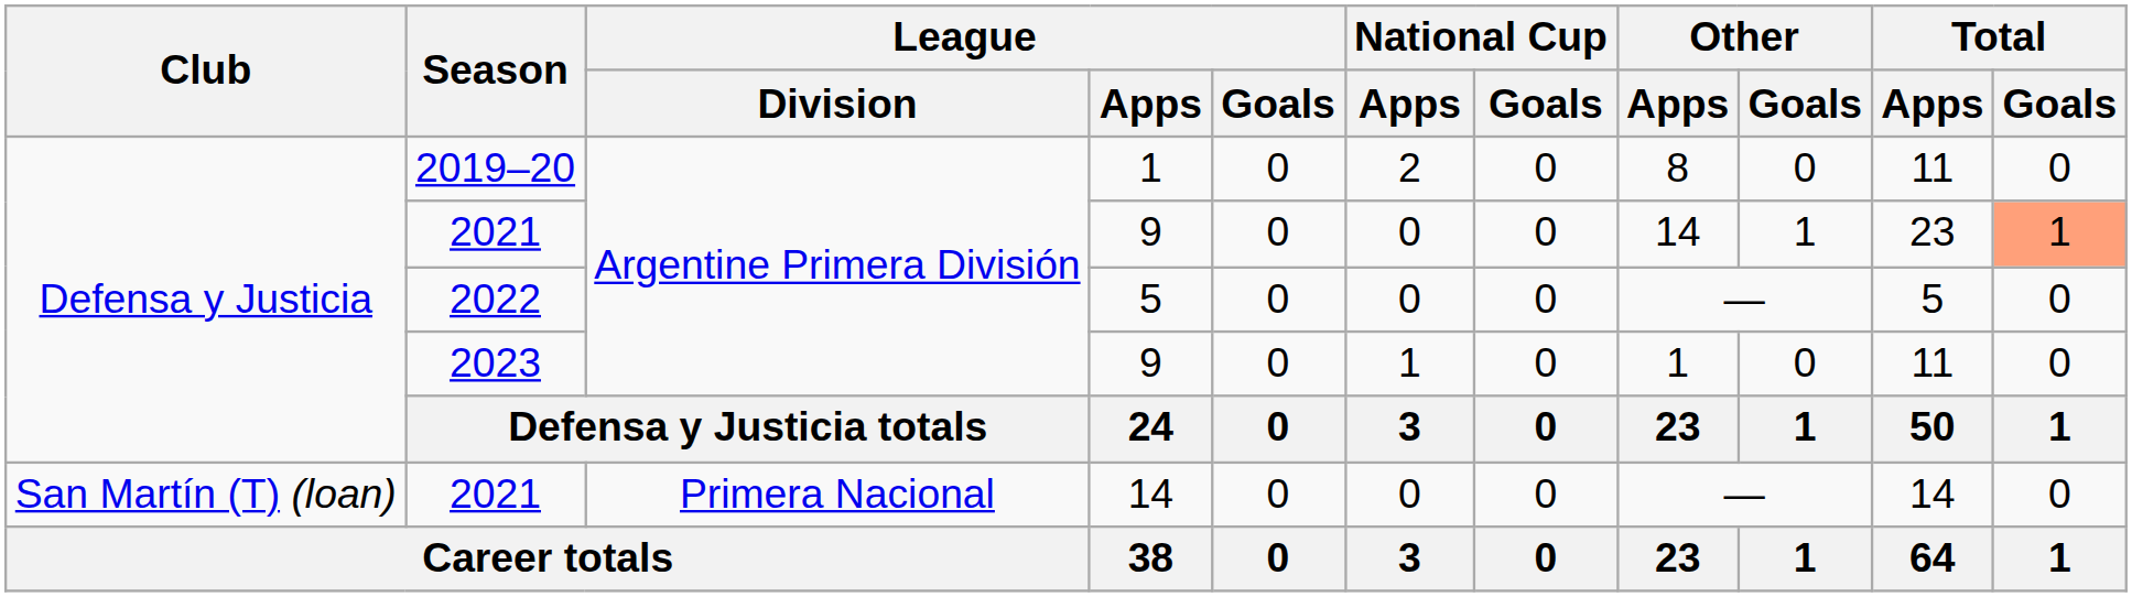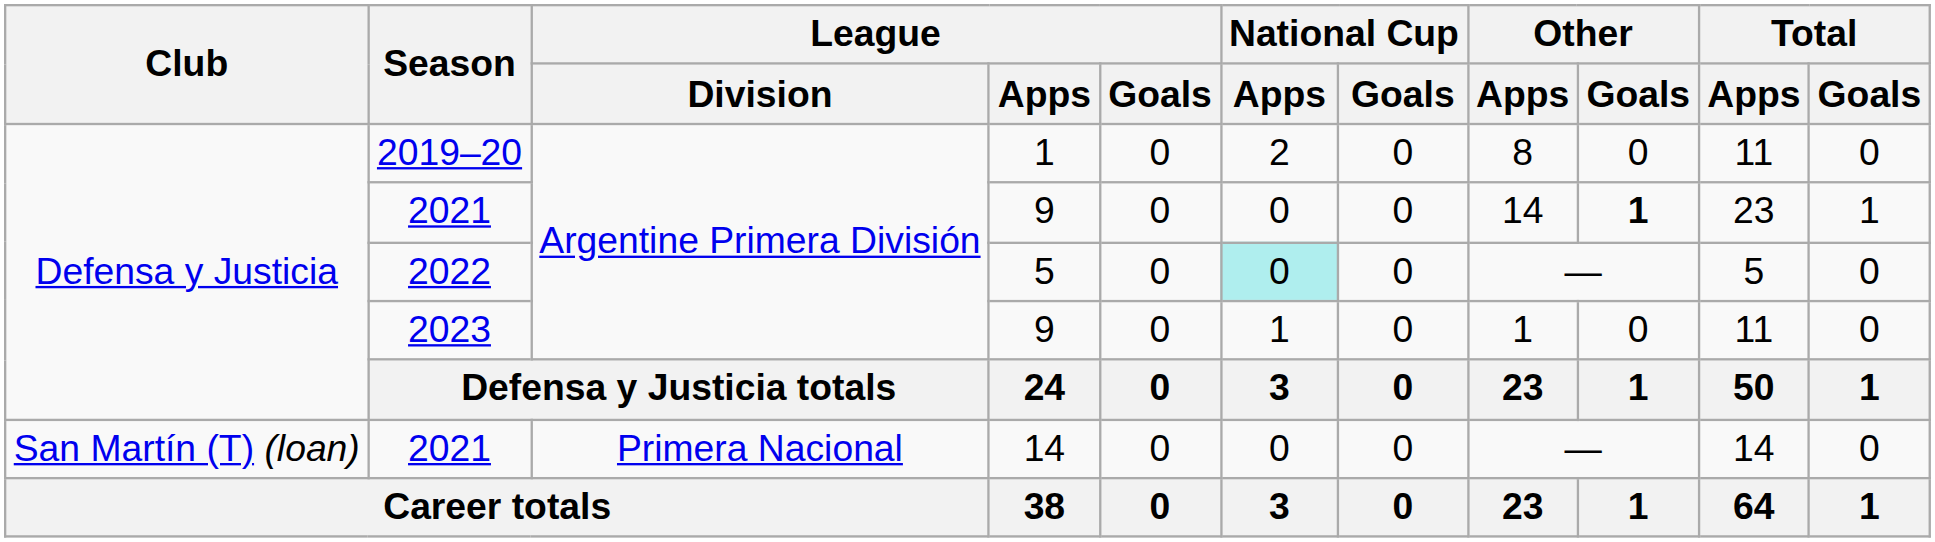2021 / 9 | Other / Goals: normal -> bold
2021 / 9 | Total / Goals: lightsalmon background -> no background
2022 | National Cup / Apps: no background -> paleturquoise background
